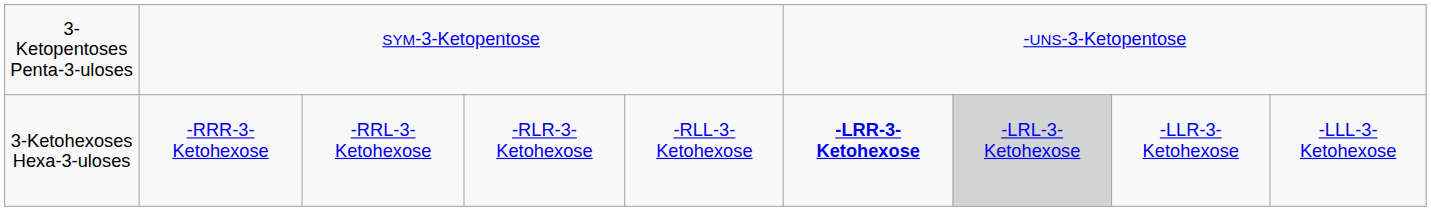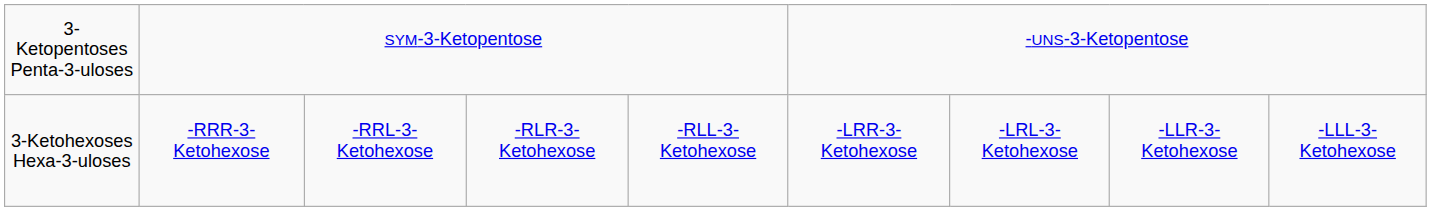3-Ketohexoses Hexa-3-uloses | column 6: bold -> normal
3-Ketohexoses Hexa-3-uloses | column 7: lightgrey background -> no background
